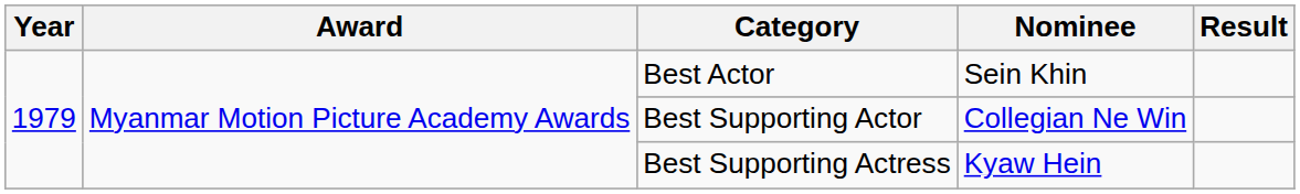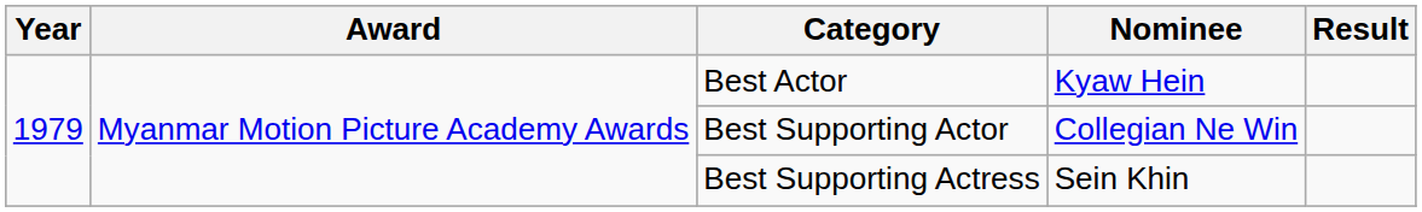Best Actor | Nominee: Sein Khin -> Kyaw Hein
Best Supporting Actress | Nominee: Kyaw Hein -> Sein Khin
